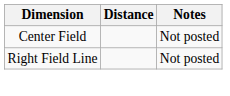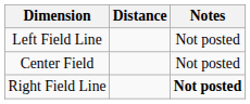+ row: Left Field Line | Not posted
Right Field Line | Notes: normal -> bold
